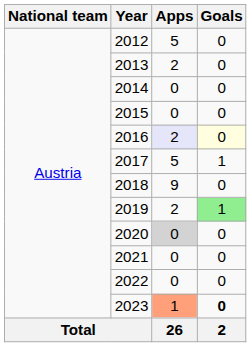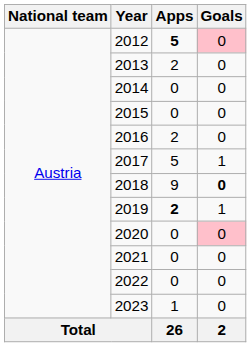2012 | Apps: normal -> bold
2012 | Goals: no background -> pink background
2016 | Apps: lavender background -> no background
2016 | Goals: lightyellow background -> no background
2018 | Goals: normal -> bold
2019 | Apps: normal -> bold
2019 | Goals: lightgreen background -> no background
2020 | Apps: lightgrey background -> no background
2020 | Goals: no background -> pink background
2023 | Apps: lightsalmon background -> no background
2023 | Goals: bold -> normal
